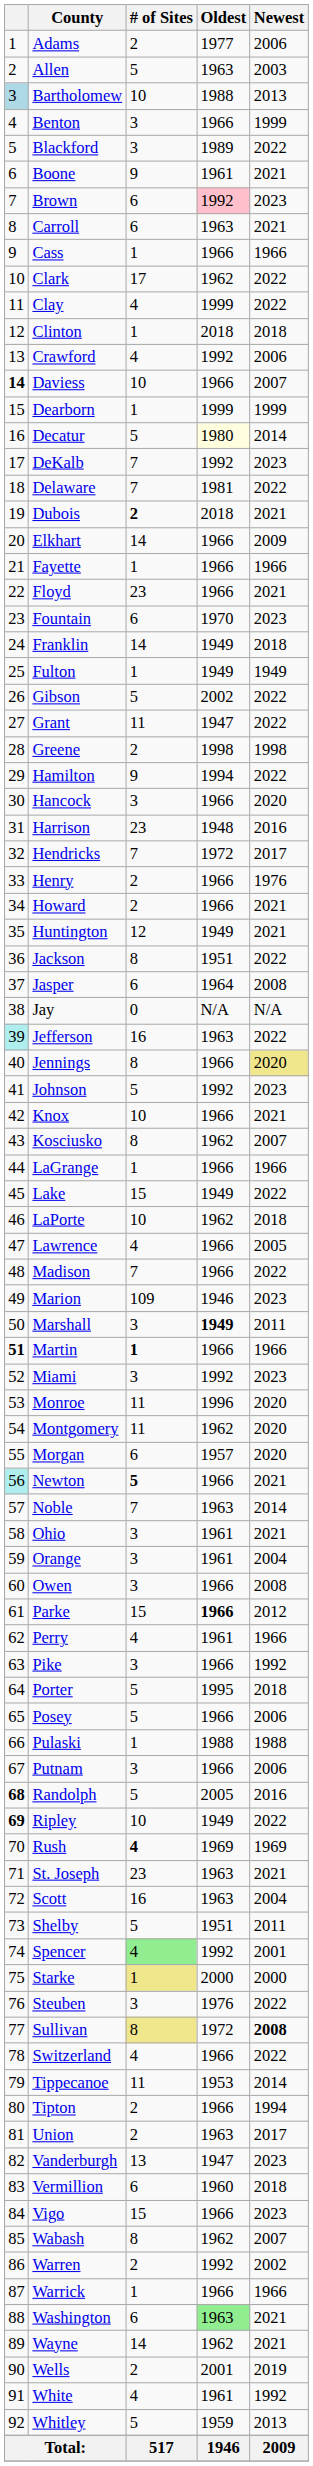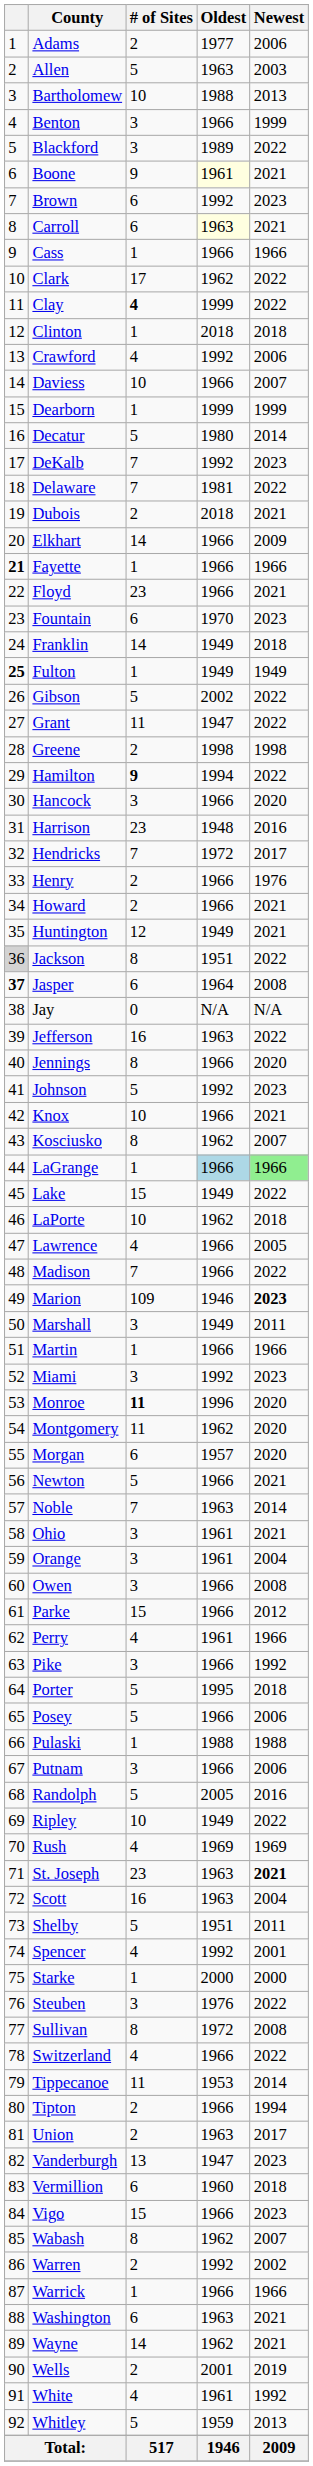Bartholomew | column 1: lightblue background -> no background
Boone | Oldest: no background -> lightyellow background
Brown | Oldest: pink background -> no background
Carroll | Oldest: no background -> lightyellow background
Clay | # of Sites: normal -> bold
Daviess | column 1: bold -> normal
Decatur | Oldest: lightyellow background -> no background
Dubois | # of Sites: bold -> normal
Fayette | column 1: normal -> bold
Fulton | column 1: normal -> bold
Hamilton | # of Sites: normal -> bold
Jackson | column 1: no background -> lightgrey background
Jasper | column 1: normal -> bold
Jefferson | column 1: paleturquoise background -> no background
Jennings | Newest: khaki background -> no background
LaGrange | Oldest: no background -> lightblue background
LaGrange | Newest: no background -> lightgreen background
Marion | Newest: normal -> bold
Marshall | Oldest: bold -> normal
Martin | column 1: bold -> normal
Martin | # of Sites: bold -> normal
Monroe | # of Sites: normal -> bold
Newton | column 1: paleturquoise background -> no background
Newton | # of Sites: bold -> normal
Parke | Oldest: bold -> normal
Randolph | column 1: bold -> normal
Ripley | column 1: bold -> normal
Rush | # of Sites: bold -> normal
St. Joseph | Newest: normal -> bold
Spencer | # of Sites: lightgreen background -> no background
Starke | # of Sites: khaki background -> no background
Sullivan | # of Sites: khaki background -> no background
Sullivan | Newest: bold -> normal
Washington | Oldest: lightgreen background -> no background
